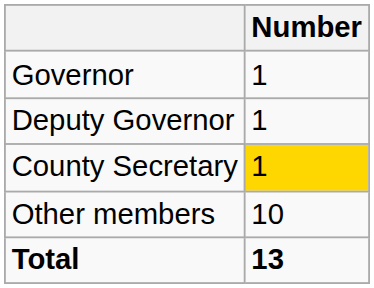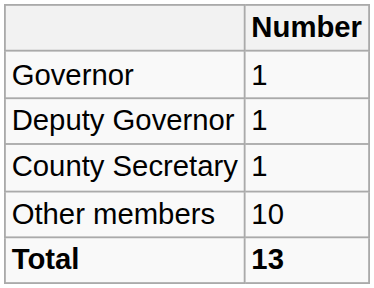County Secretary | Number: gold background -> no background
